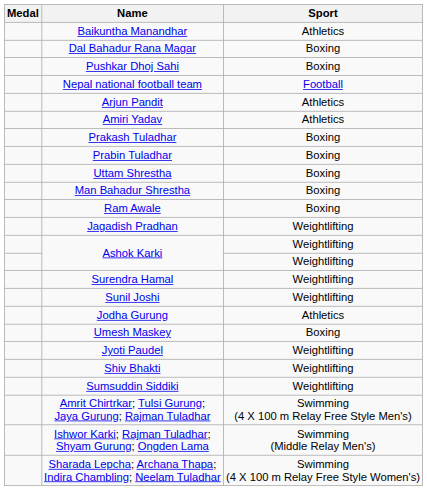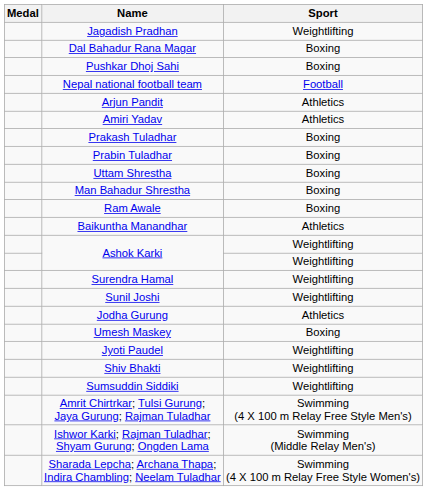rows swapped: Baikuntha Manandhar <-> Jagadish Pradhan
